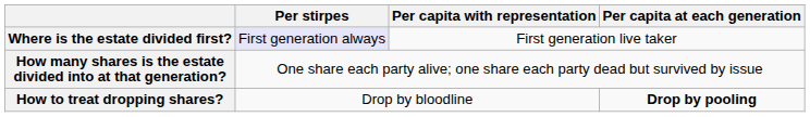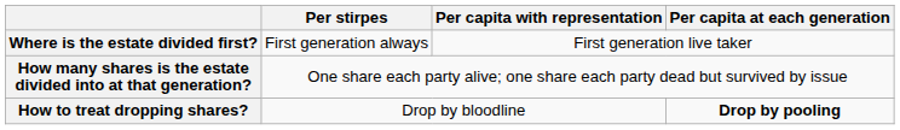Where is the estate divided first? | Per stirpes: lavender background -> no background
